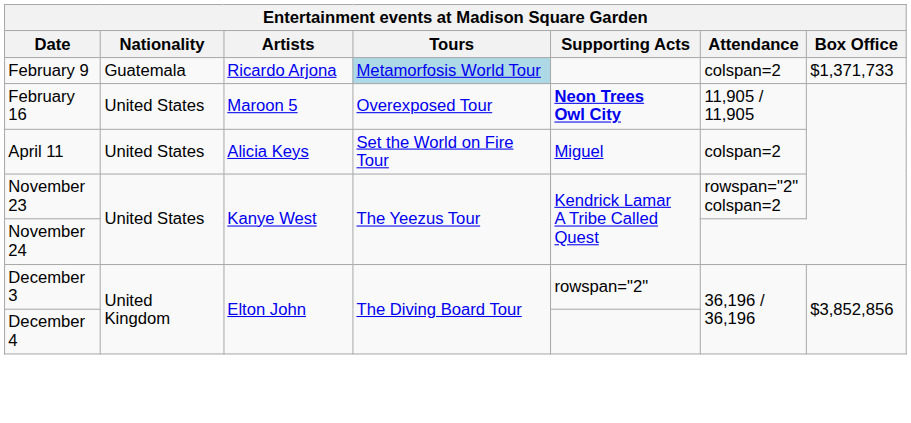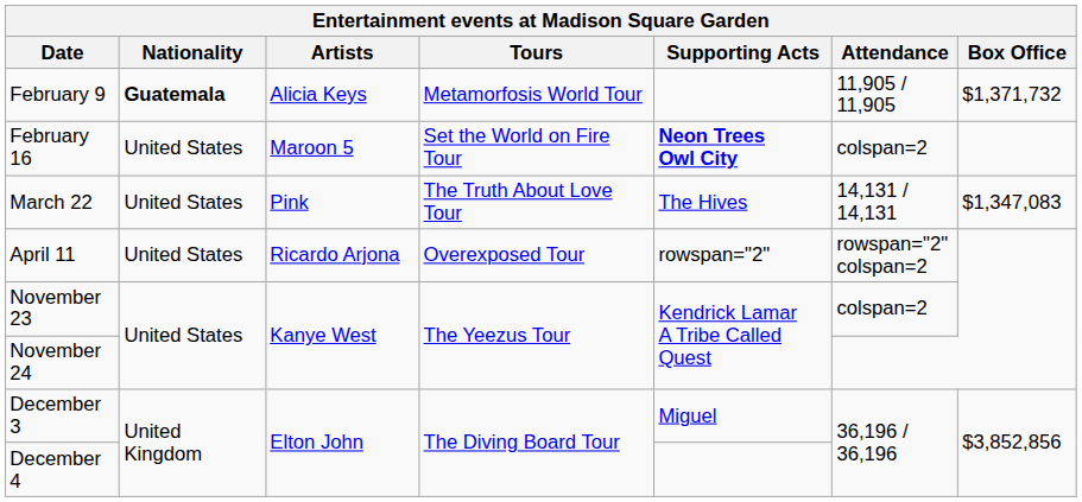February 9 | Nationality: normal -> bold
February 9 | Artists: Ricardo Arjona -> Alicia Keys
February 9 | Tours: lightblue background -> no background
February 9 | Attendance: colspan=2 -> 11,905 / 11,905
February 9 | Box Office: $1,371,733 -> $1,371,732
February 16 | Tours: Overexposed Tour -> Set the World on Fire Tour
February 16 | Attendance: 11,905 / 11,905 -> colspan=2
+ row: March 22 | United States | Pink | The Truth About Love Tour | The Hives | 14,131 / 14,131 | $1,347,083
April 11 | Artists: Alicia Keys -> Ricardo Arjona
April 11 | Tours: Set the World on Fire Tour -> Overexposed Tour
April 11 | Supporting Acts: Miguel -> rowspan="2"
April 11 | Attendance: colspan=2 -> rowspan="2" colspan=2
November 23 | Attendance: rowspan="2" colspan=2 -> colspan=2
December 3 | Supporting Acts: rowspan="2" -> Miguel
